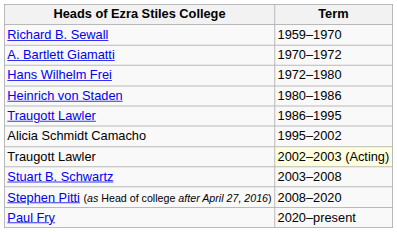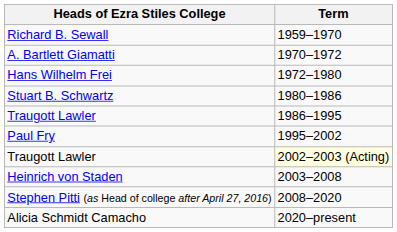row 5 | Heads of Ezra Stiles College: Heinrich von Staden -> Stuart B. Schwartz
row 7 | Heads of Ezra Stiles College: Alicia Schmidt Camacho -> Paul Fry
row 9 | Heads of Ezra Stiles College: Stuart B. Schwartz -> Heinrich von Staden
row 11 | Heads of Ezra Stiles College: Paul Fry -> Alicia Schmidt Camacho
